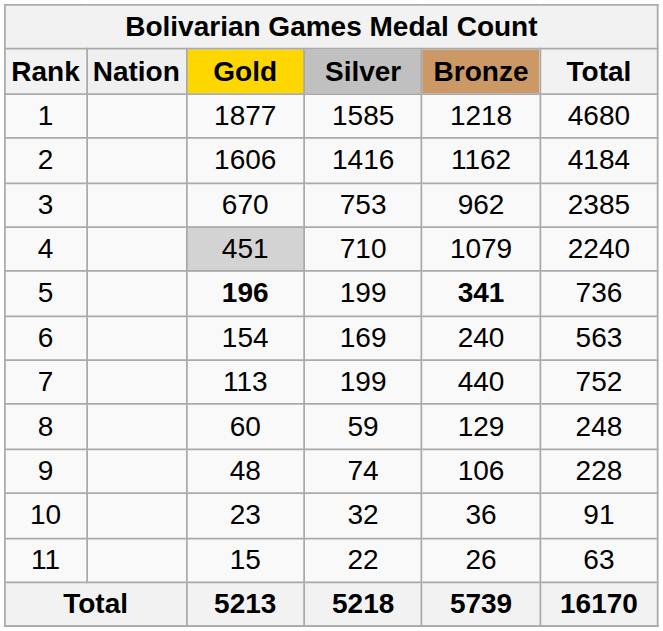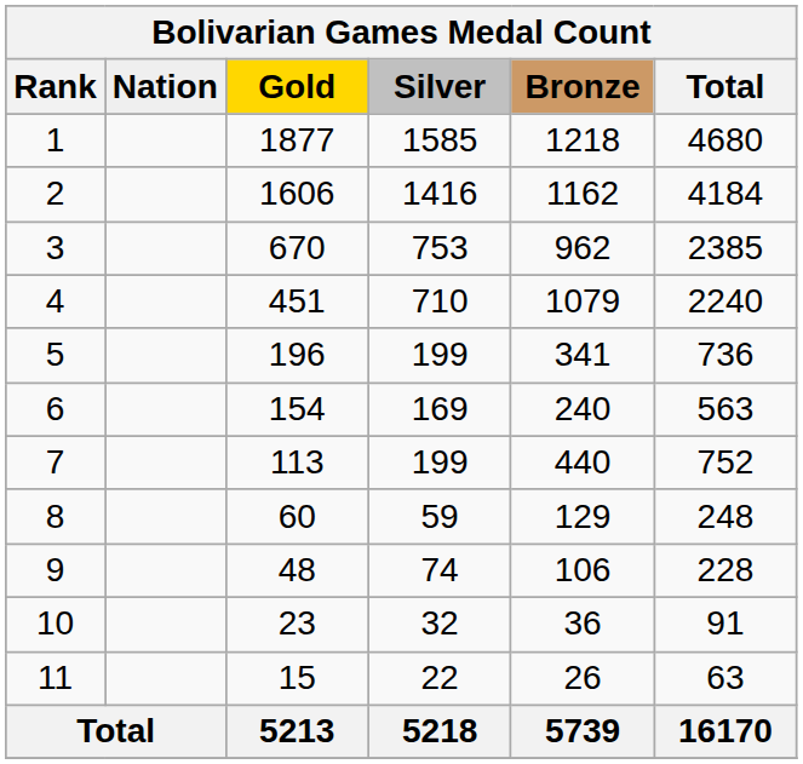4 | Gold: lightgrey background -> no background
5 | Gold: bold -> normal
5 | Bronze: bold -> normal
